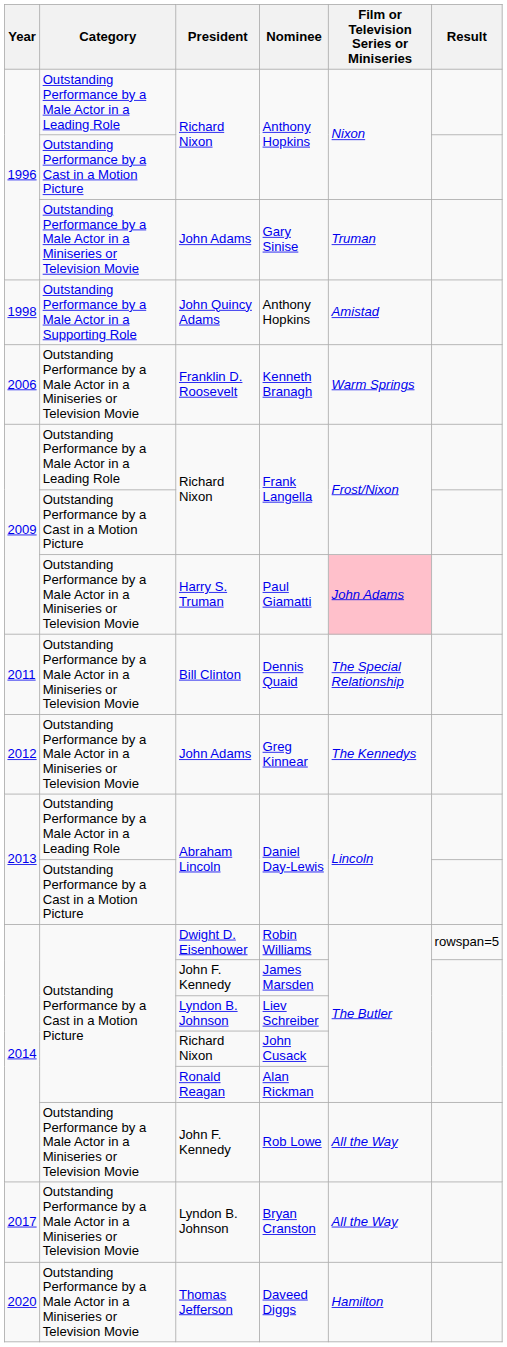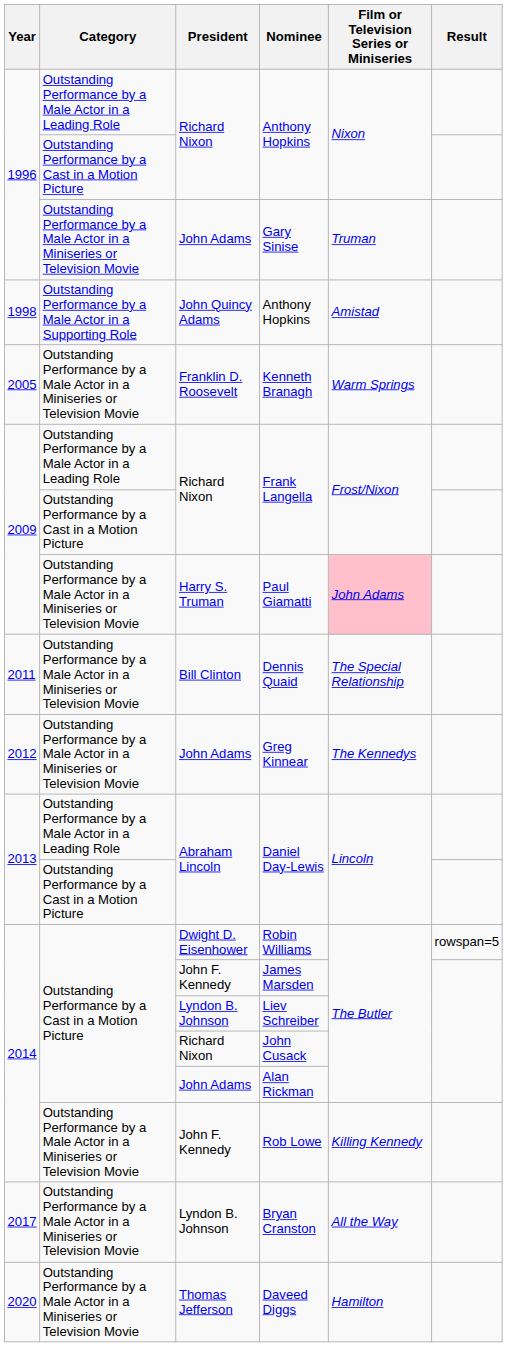Kenneth Branagh | Year: 2006 -> 2005
Alan Rickman | President: Ronald Reagan -> John Adams
Rob Lowe | Film or Television Series or Miniseries: All the Way -> Killing Kennedy
